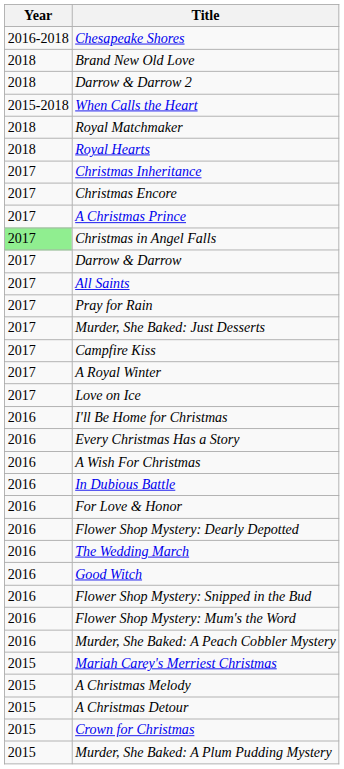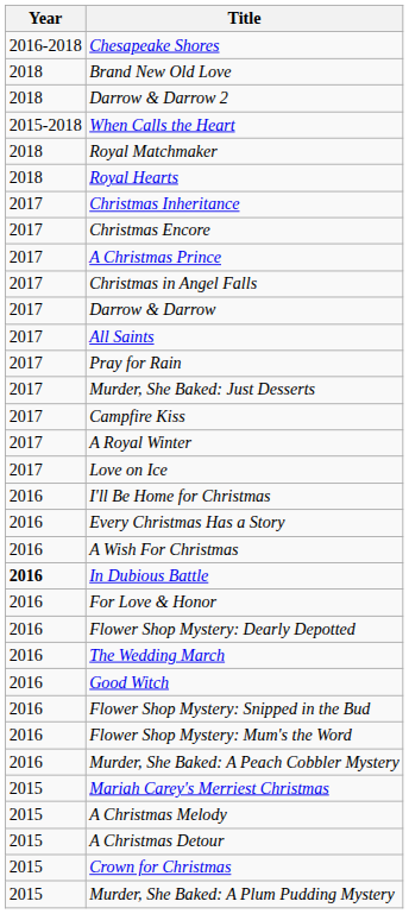Christmas in Angel Falls | Year: lightgreen background -> no background
In Dubious Battle | Year: normal -> bold
